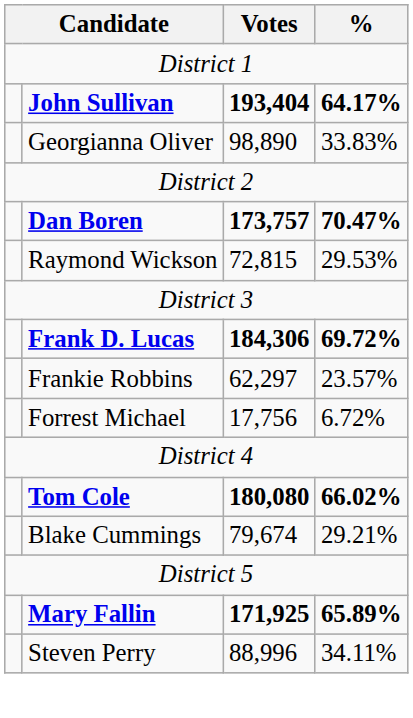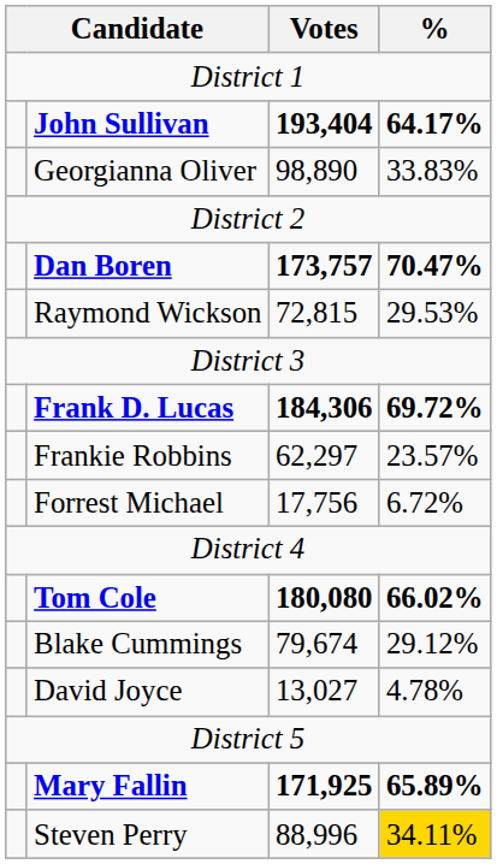Blake Cummings | %: 29.21% -> 29.12%
+ row: David Joyce | 13,027 | 4.78%
Steven Perry | %: no background -> gold background
